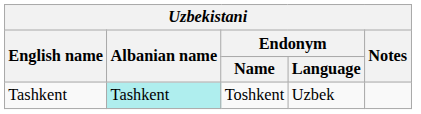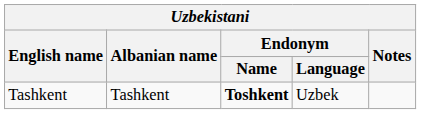row 4 | Albanian name: paleturquoise background -> no background
row 4 | Endonym / Name: normal -> bold
